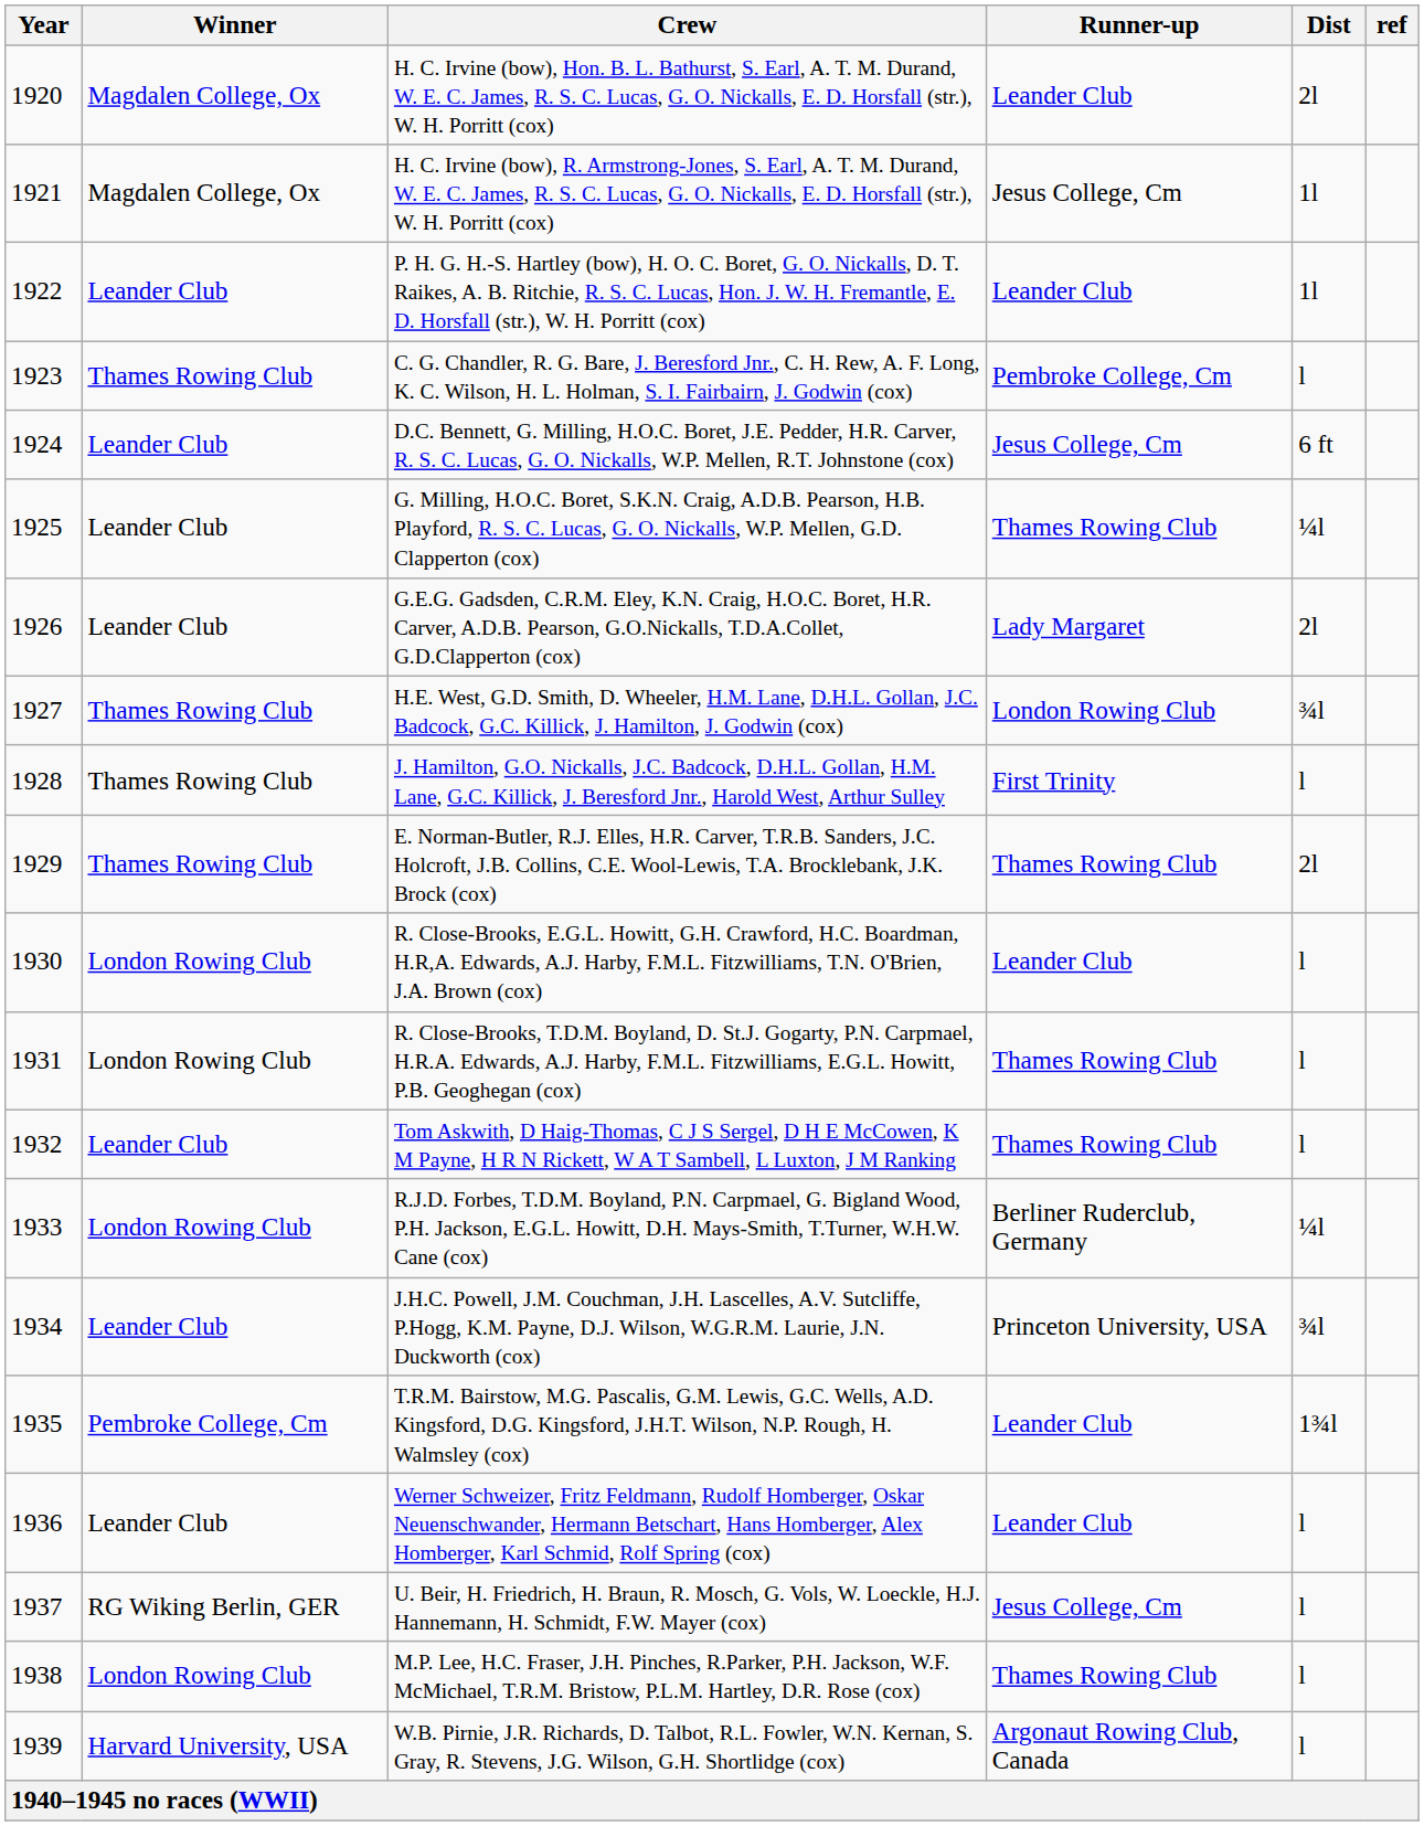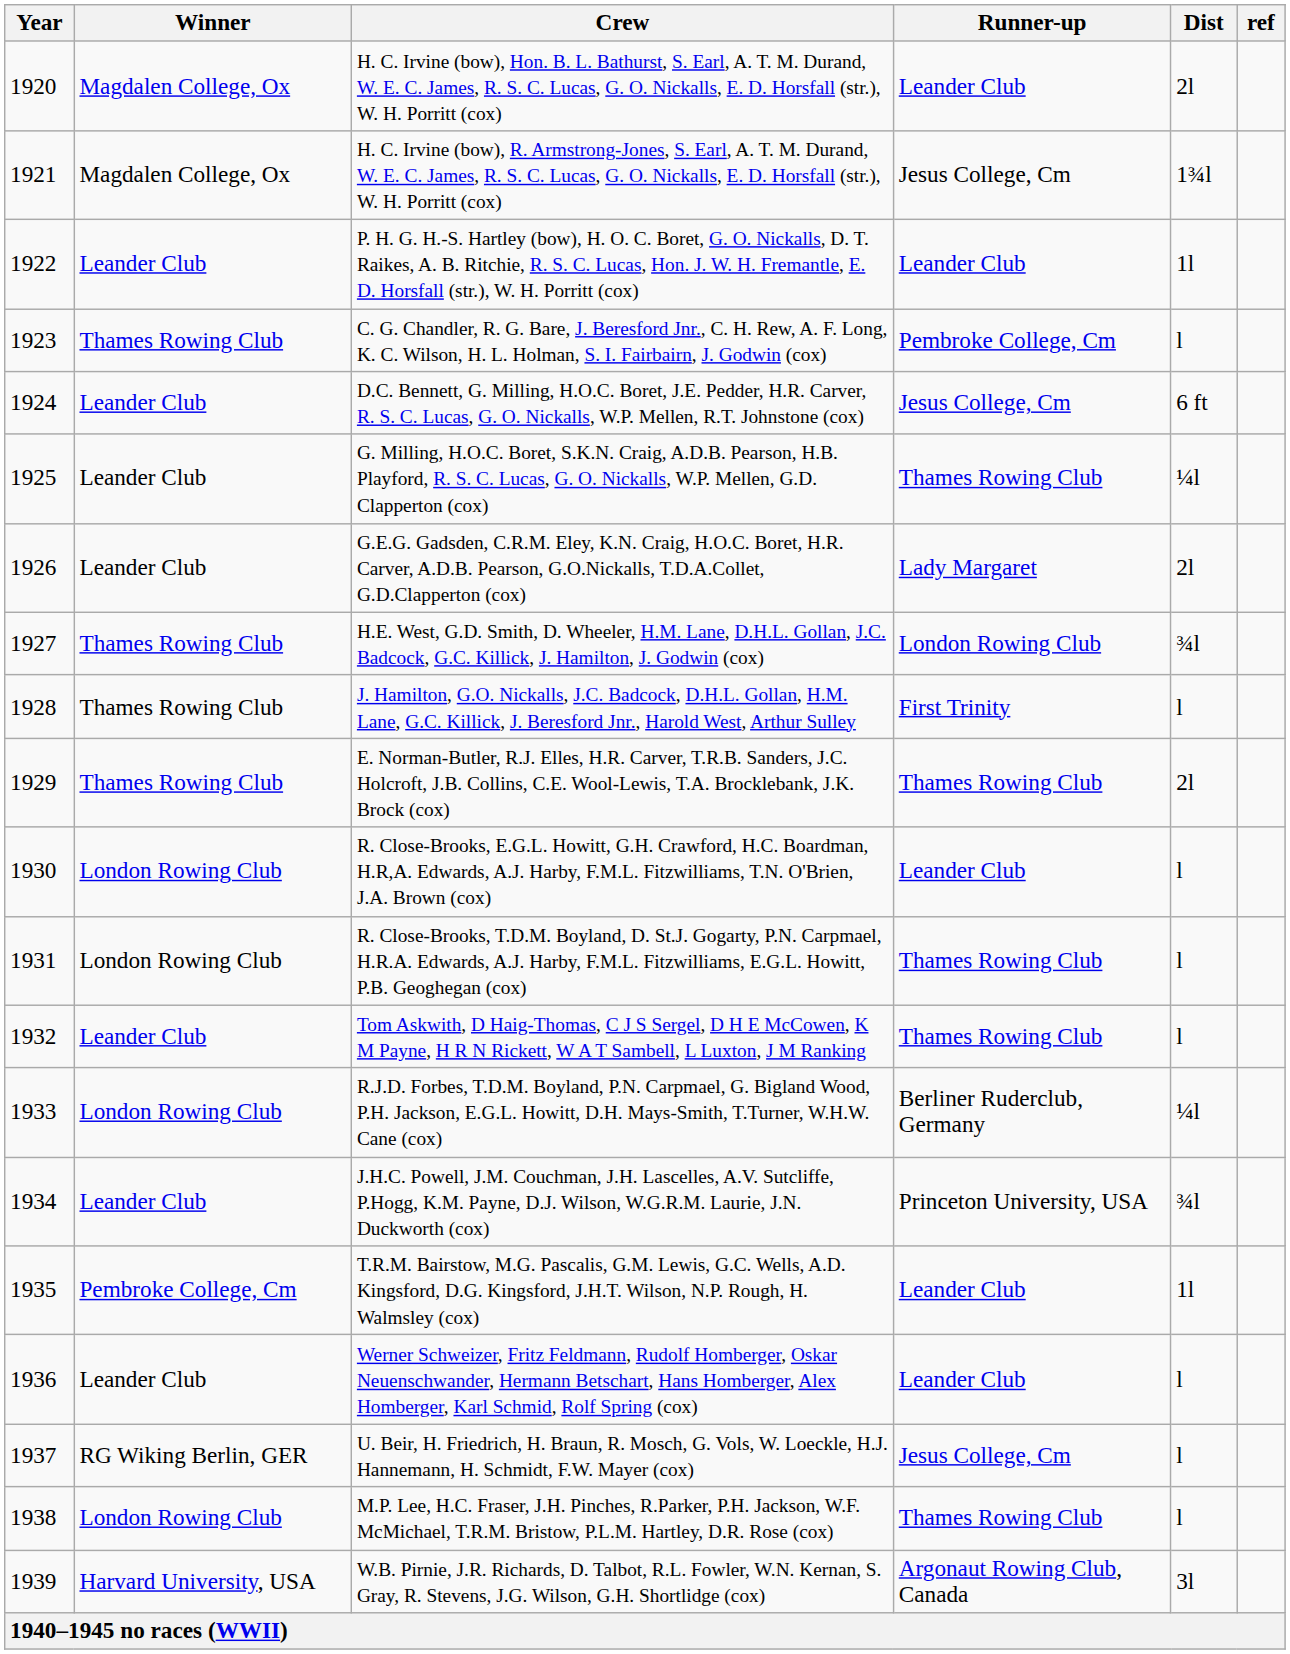row 3 | Dist: 1l -> 1¾l
row 17 | Dist: 1¾l -> 1l
row 21 | Dist: l -> 3l
